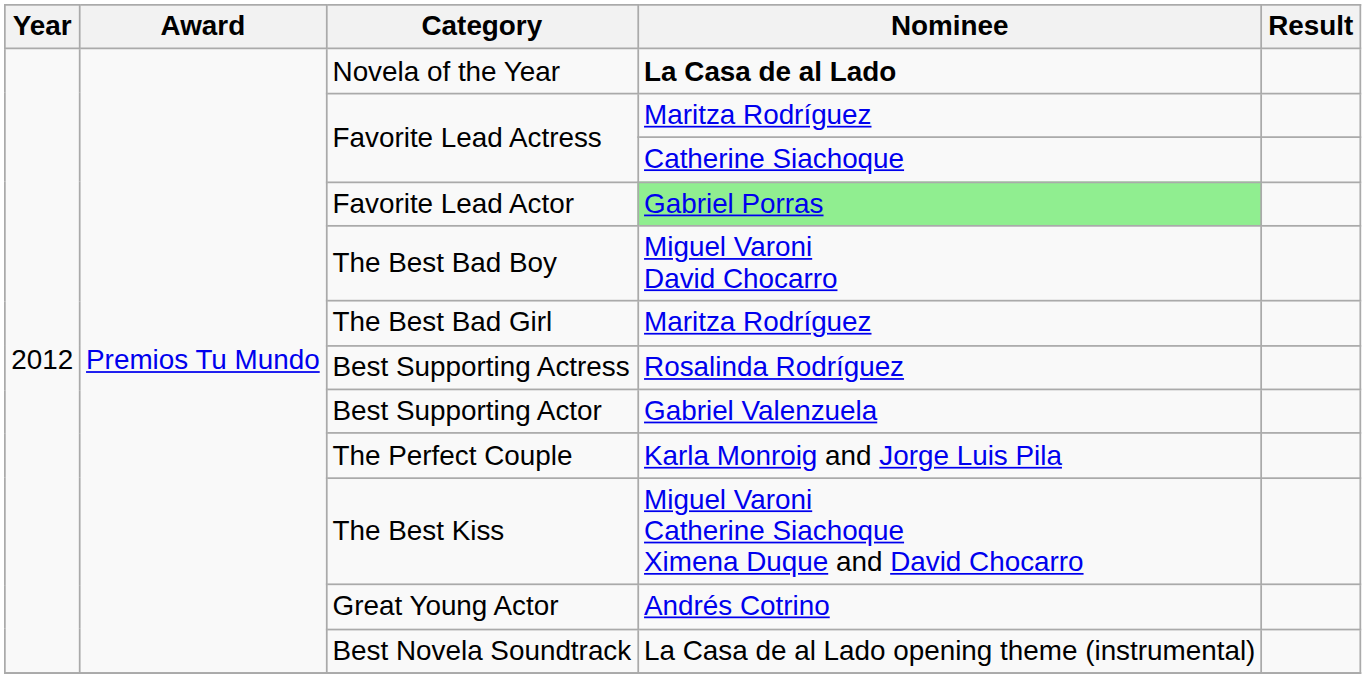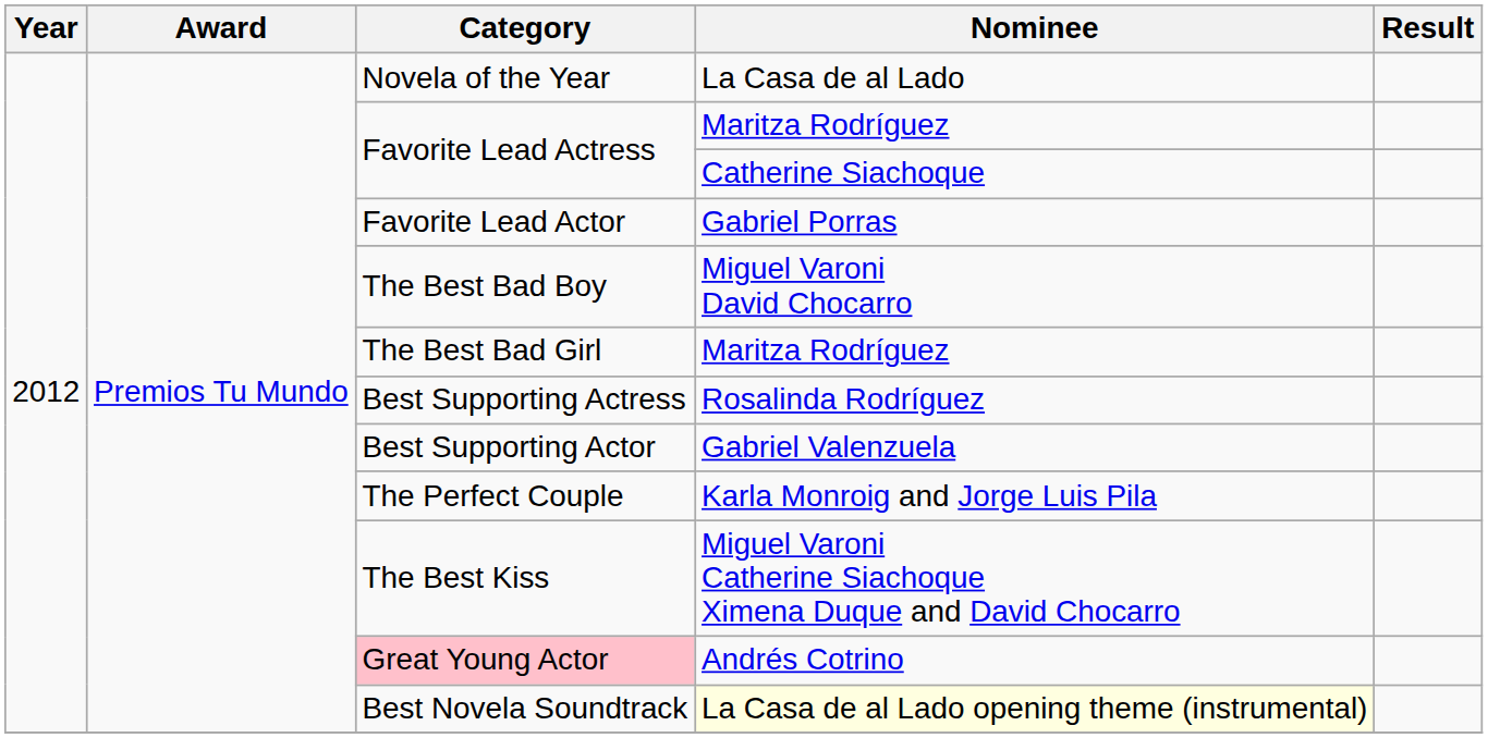Novela of the Year | Nominee: bold -> normal
Favorite Lead Actor | Nominee: lightgreen background -> no background
Great Young Actor | Category: no background -> pink background
Best Novela Soundtrack | Nominee: no background -> lightyellow background
